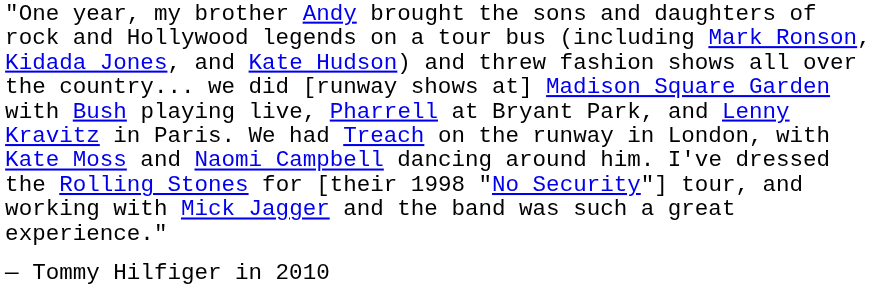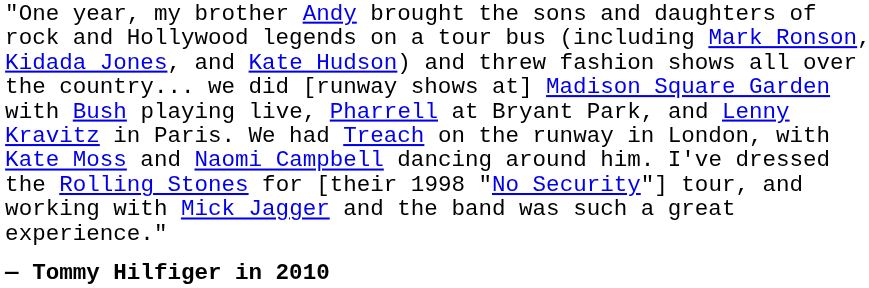row 2 | column 1: normal -> bold
